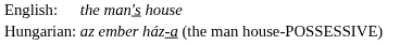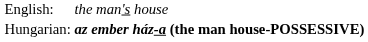Hungarian: | column 2: normal -> bold
